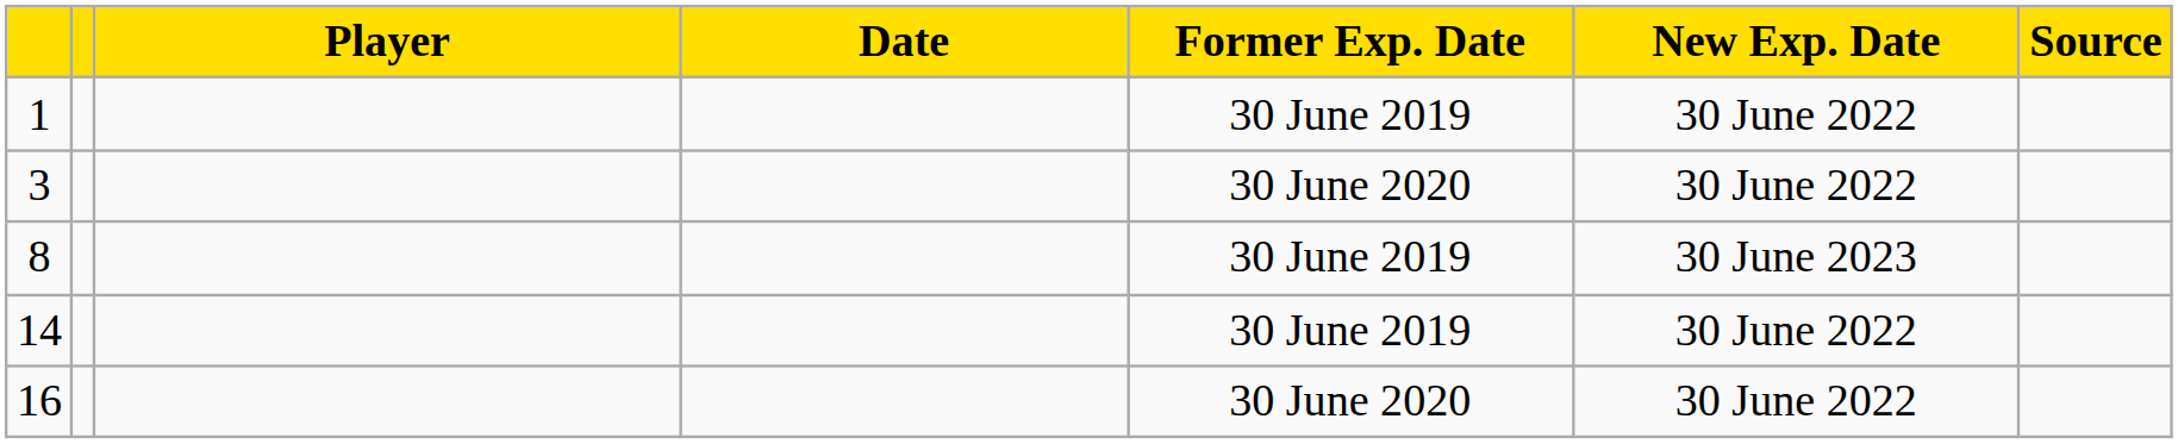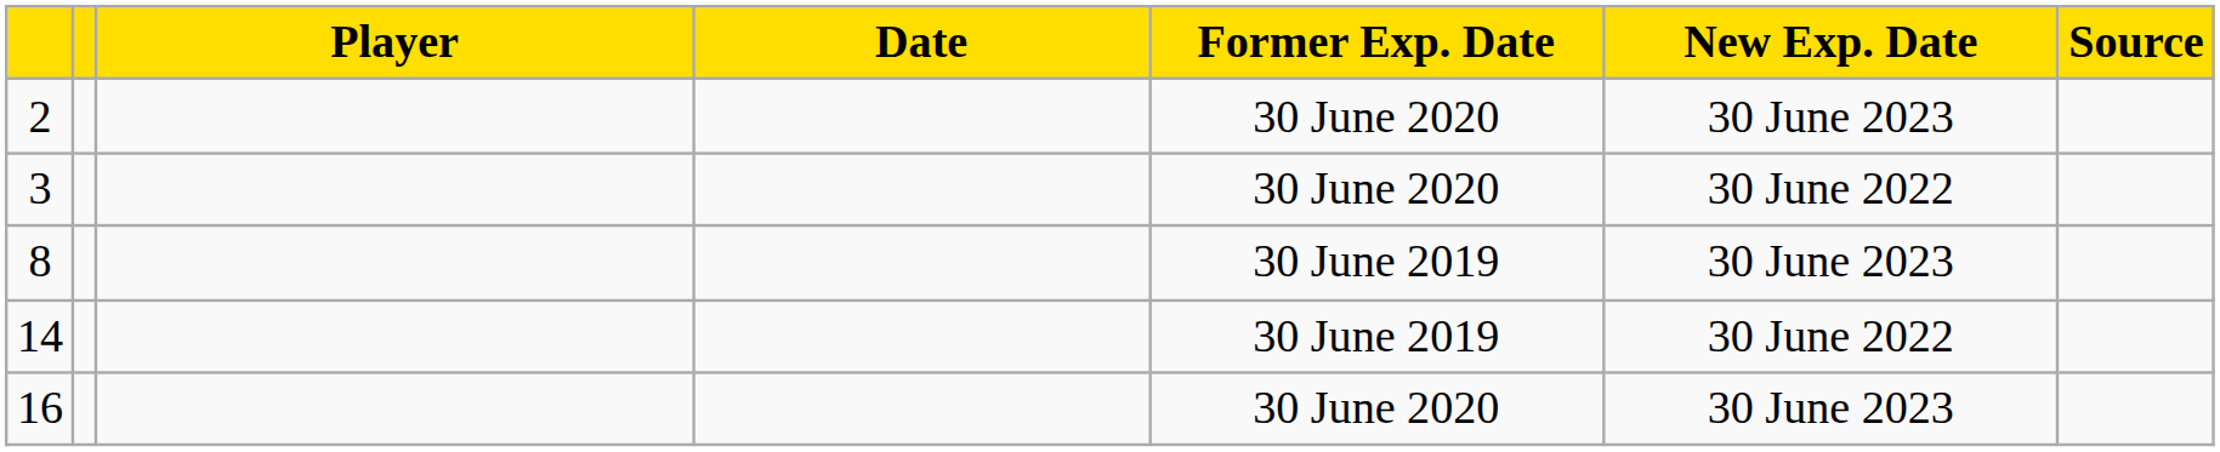- row: 1 | 30 June 2019 | 30 June 2022
+ row: 2 | 30 June 2020 | 30 June 2023
16 | New Exp. Date: 30 June 2022 -> 30 June 2023
